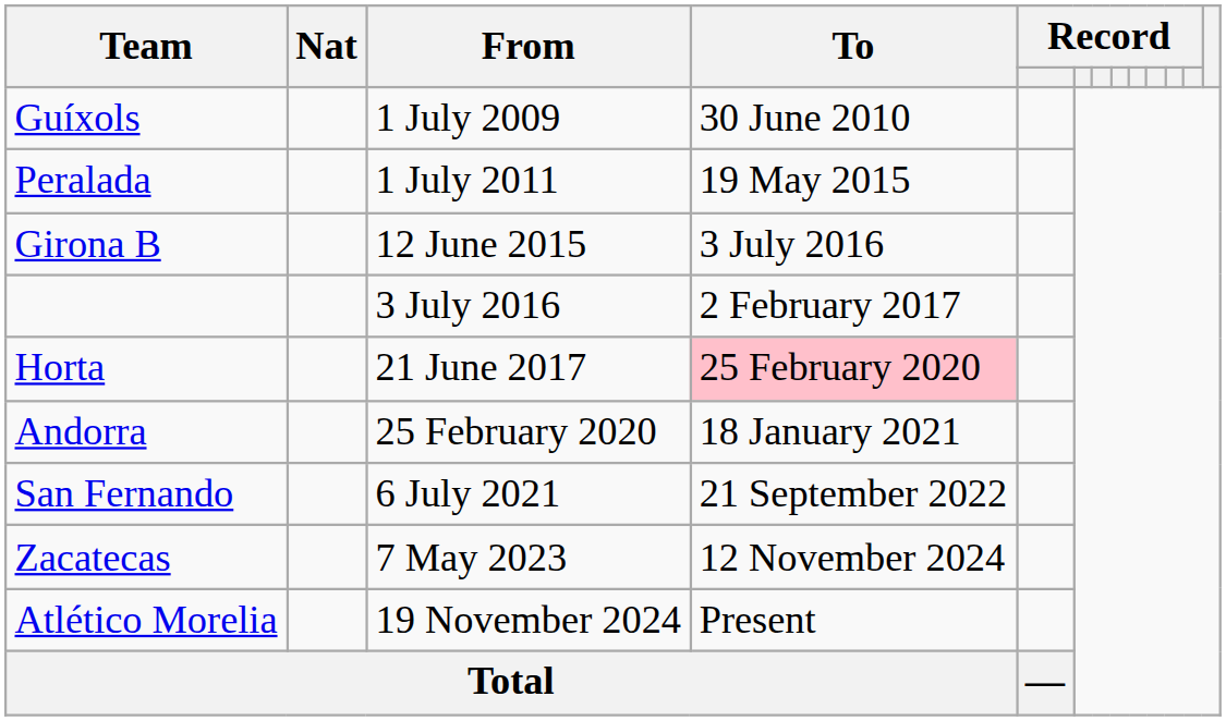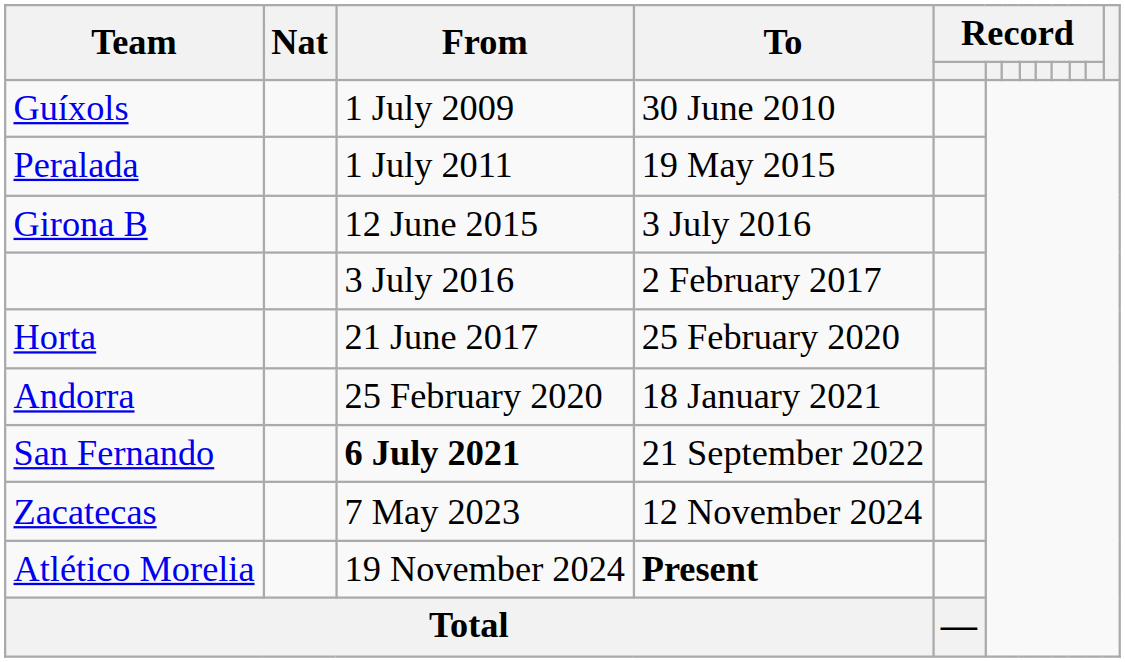Horta | To: pink background -> no background
San Fernando | From: normal -> bold
Atlético Morelia | To: normal -> bold
